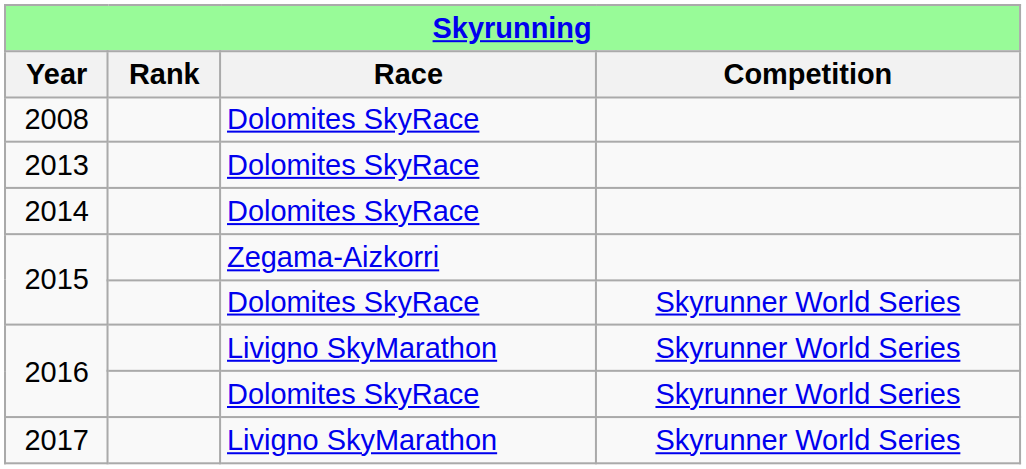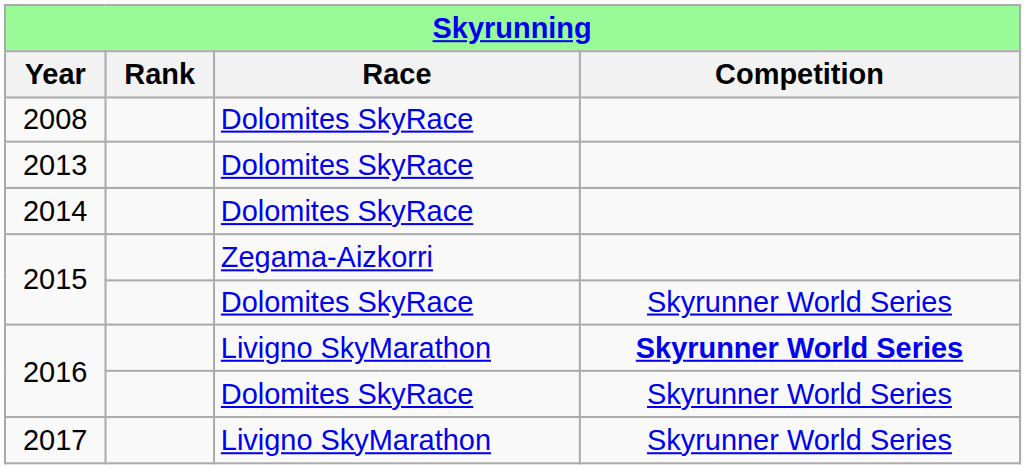2016 / Livigno SkyMarathon | Competition: normal -> bold
